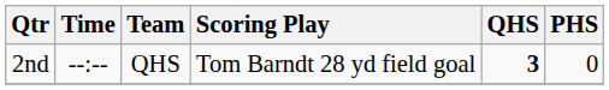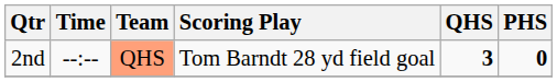2nd | Team: no background -> lightsalmon background
2nd | PHS: normal -> bold
